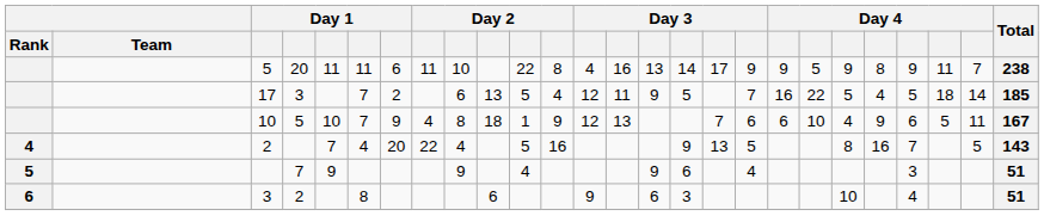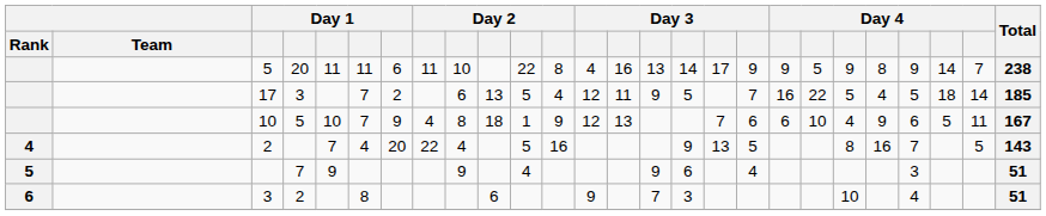row 3 | column 24: 11 -> 14
row 8 | column 15: 6 -> 7
